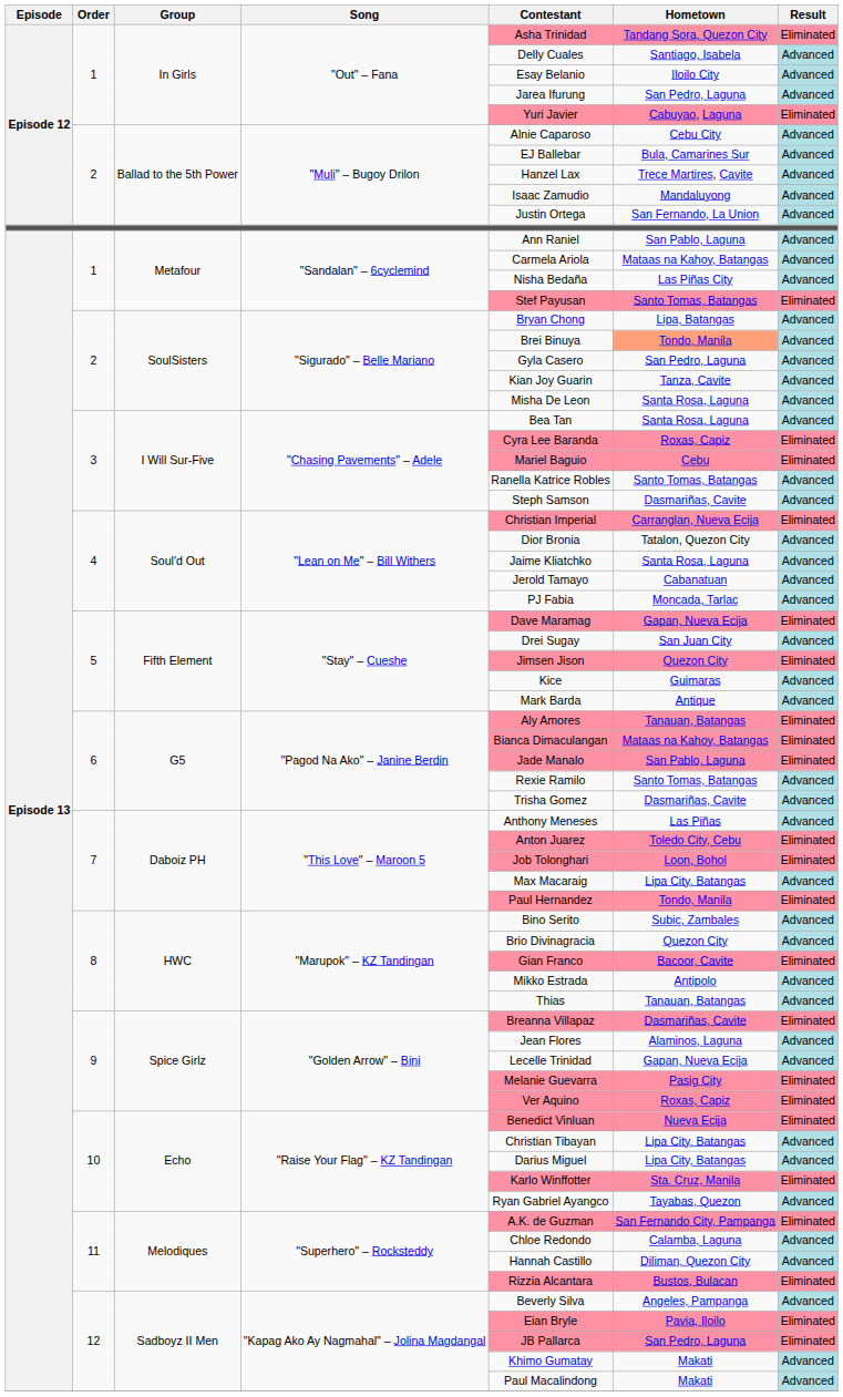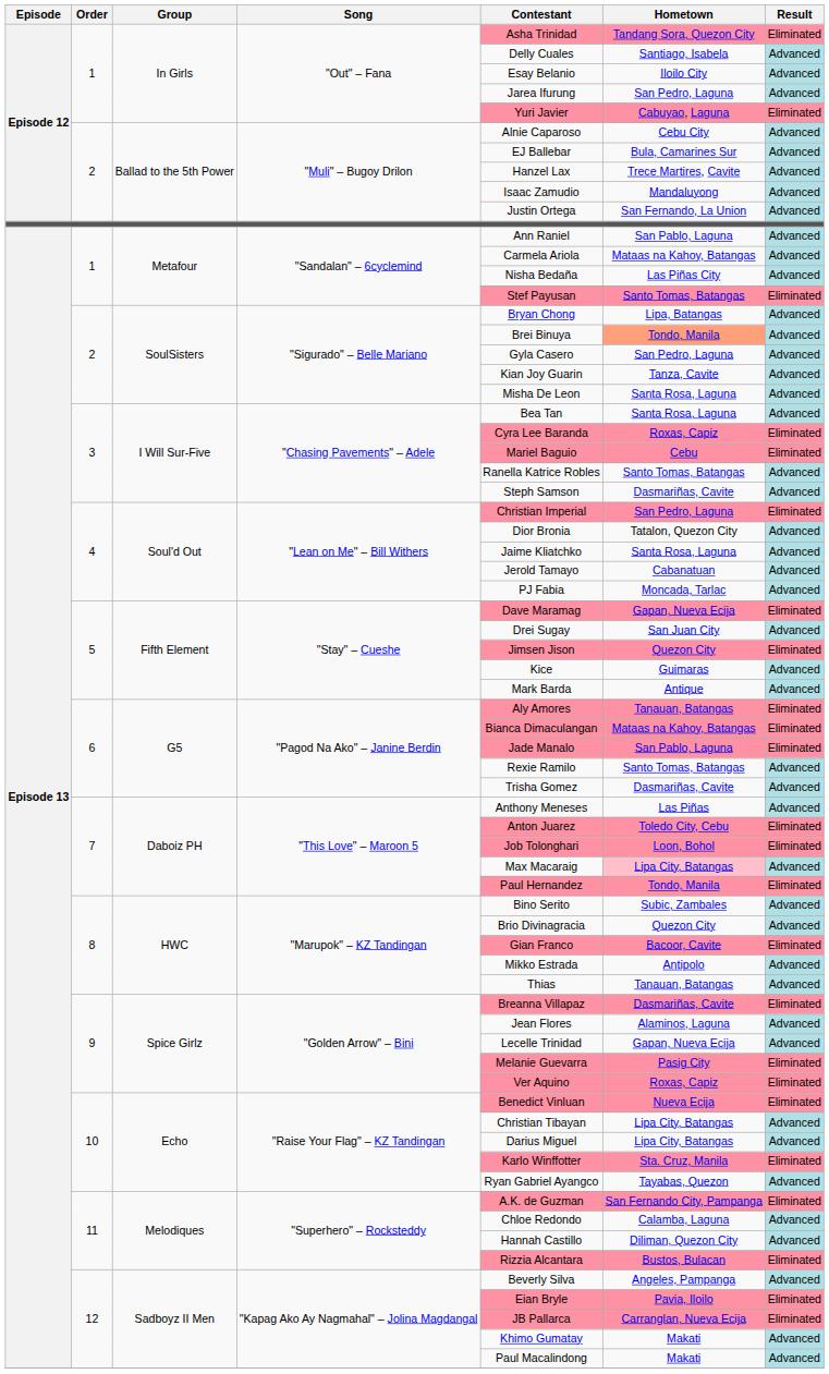row 27 | Hometown: Carranglan, Nueva Ecija -> San Pedro, Laguna
row 45 | Hometown: no background -> pink background
row 68 | Hometown: San Pedro, Laguna -> Carranglan, Nueva Ecija
